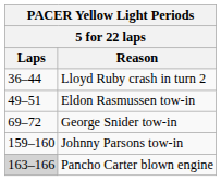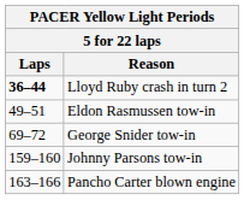Lloyd Ruby crash in turn 2 | PACER Yellow Light Periods / Laps: normal -> bold
Pancho Carter blown engine | PACER Yellow Light Periods / Laps: lightgrey background -> no background
